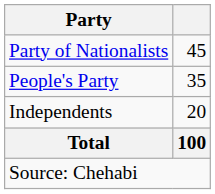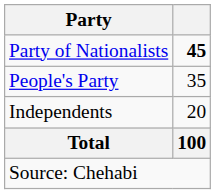Party of Nationalists | column 2: normal -> bold
